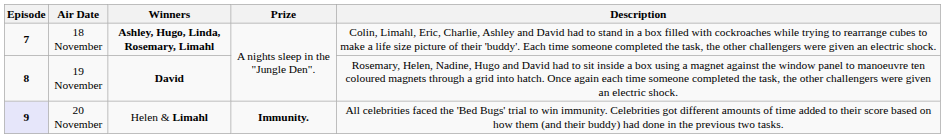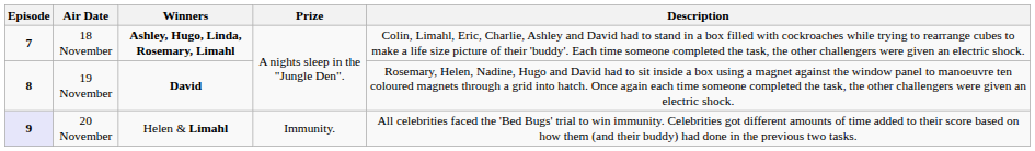20 November | Prize: bold -> normal
